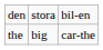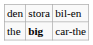the | column 2: normal -> bold
